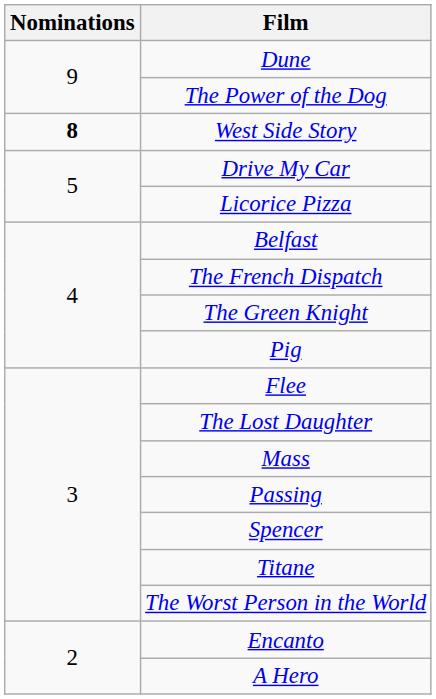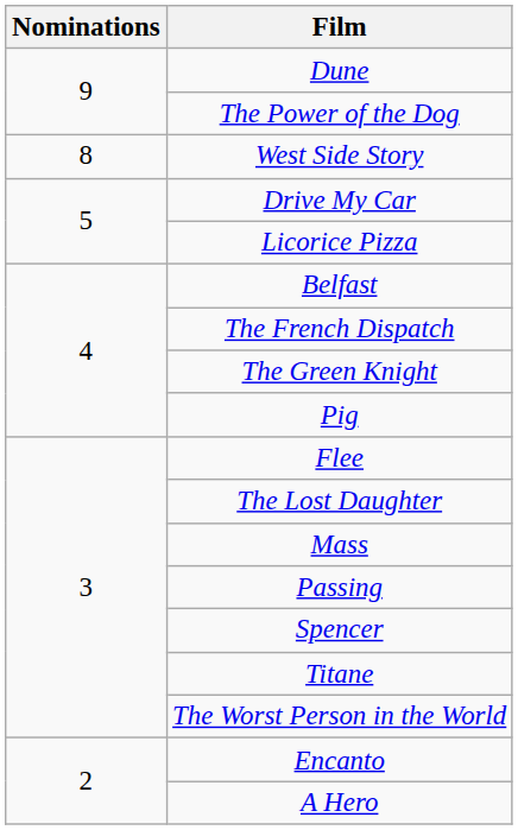West Side Story | Nominations: bold -> normal
